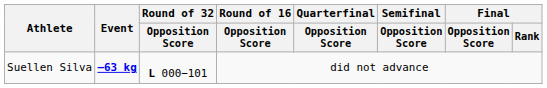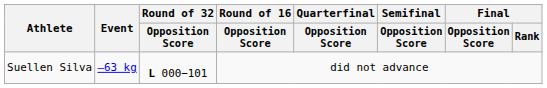Suellen Silva | Event: bold -> normal
